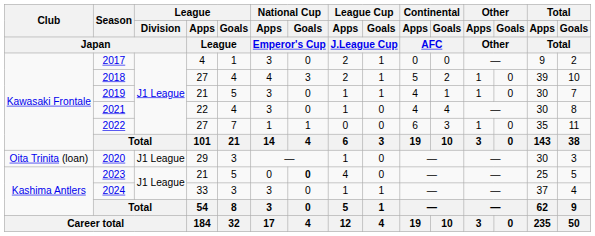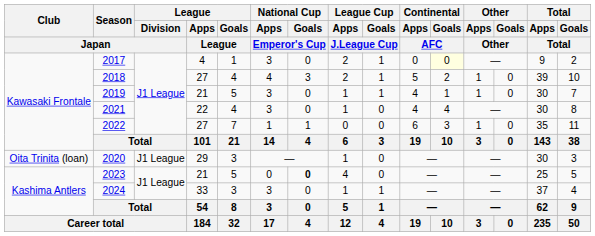2017 | Continental / Goals / AFC: no background -> lightyellow background
